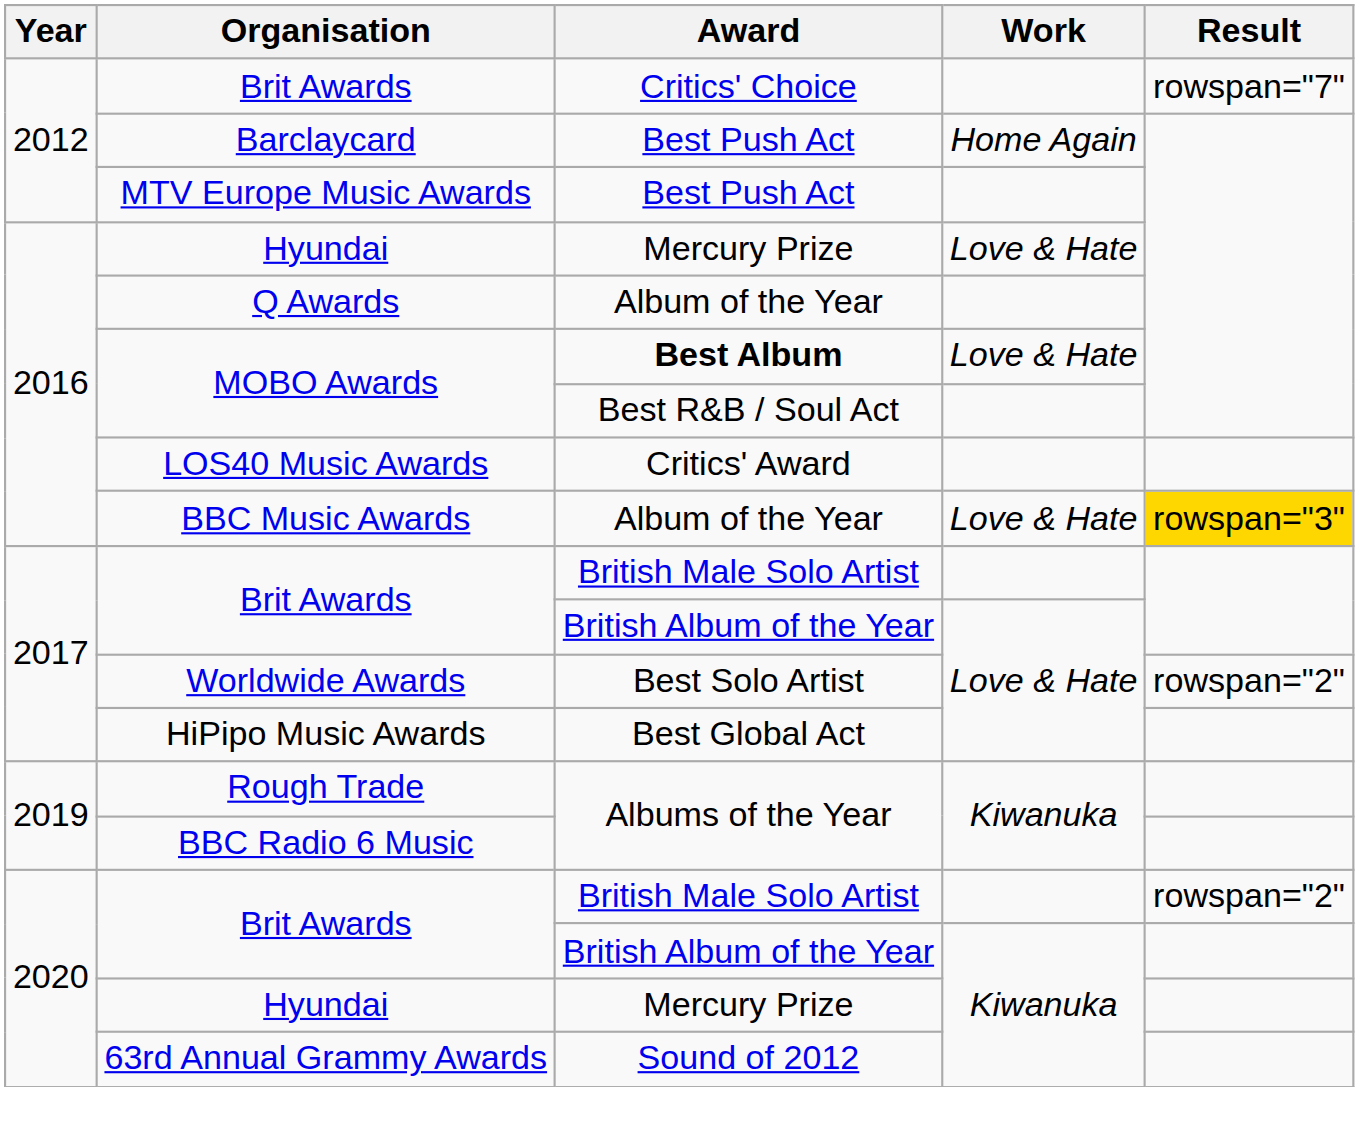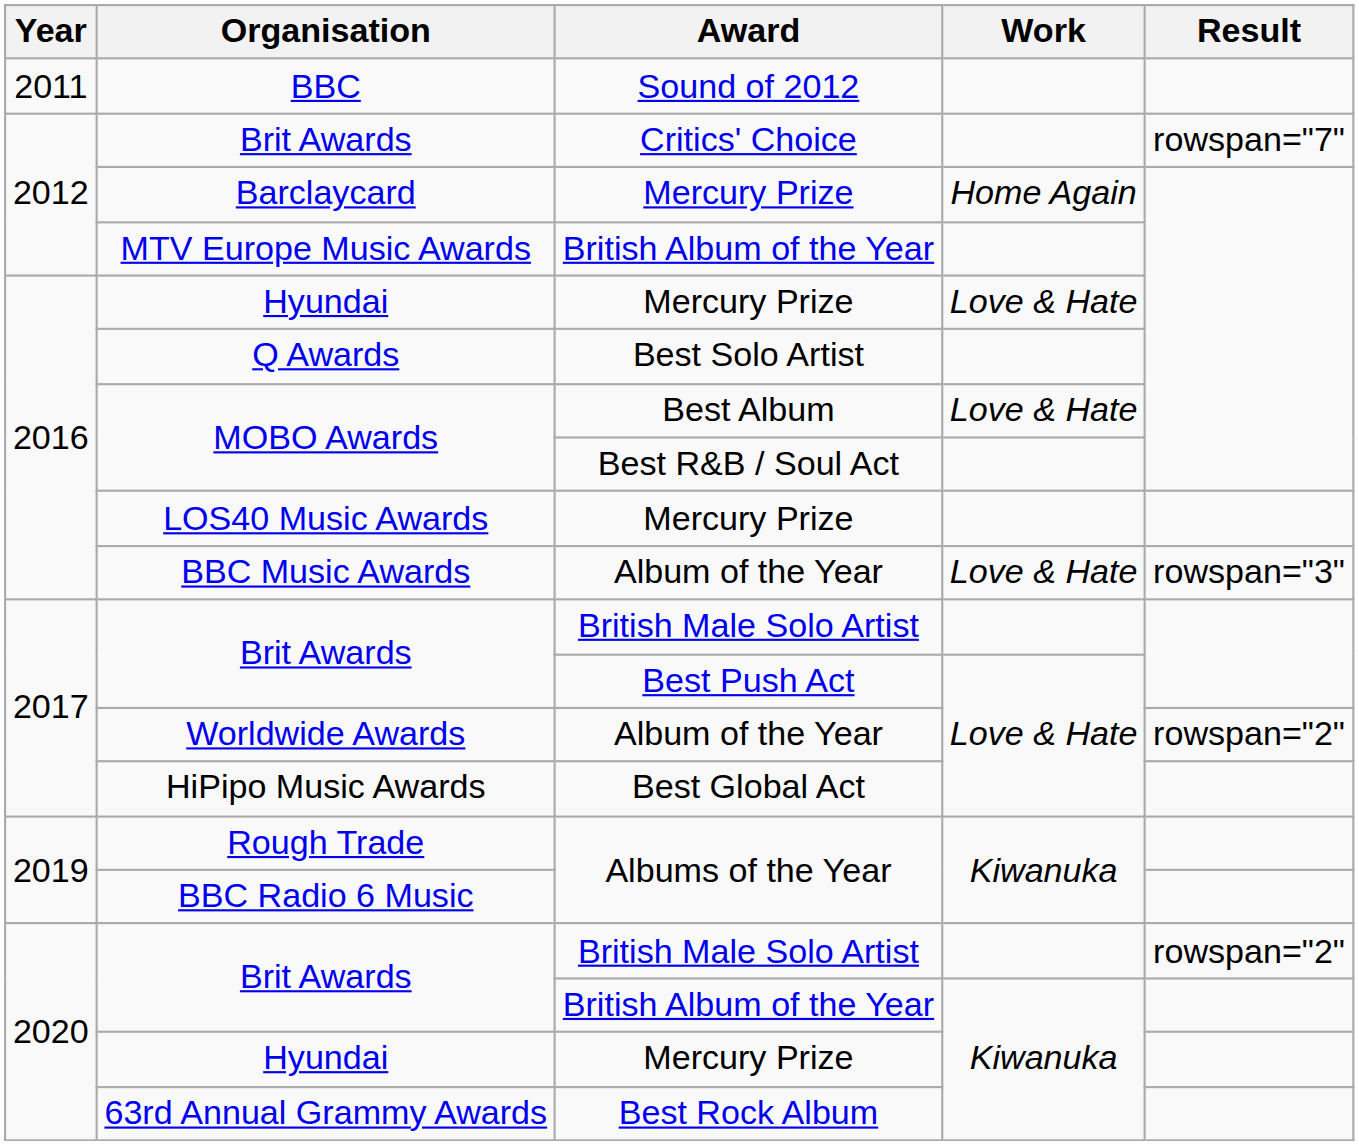+ row: 2011 | BBC | Sound of 2012
Barclaycard | Award: Best Push Act -> Mercury Prize
MTV Europe Music Awards | Award: Best Push Act -> British Album of the Year
Q Awards | Award: Album of the Year -> Best Solo Artist
MOBO Awards / Love & Hate | Award: bold -> normal
LOS40 Music Awards | Award: Critics' Award -> Mercury Prize
BBC Music Awards | Result: gold background -> no background
Brit Awards / Love & Hate | Award: British Album of the Year -> Best Push Act
Worldwide Awards | Award: Best Solo Artist -> Album of the Year
63rd Annual Grammy Awards | Award: Sound of 2012 -> Best Rock Album
